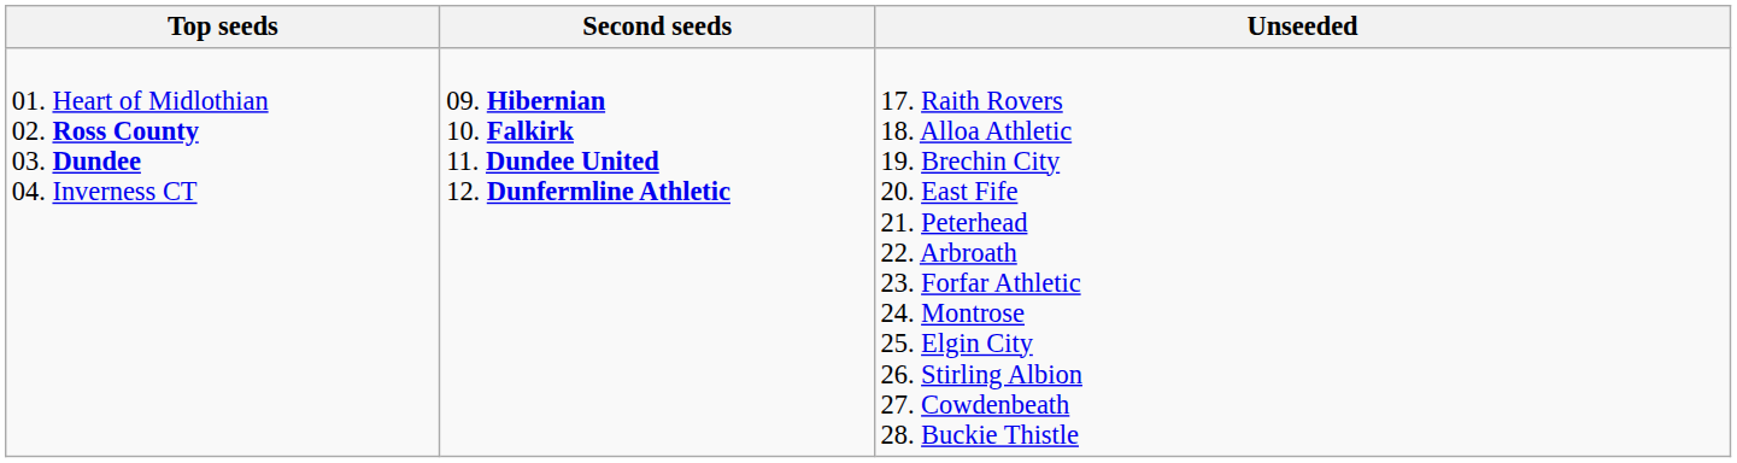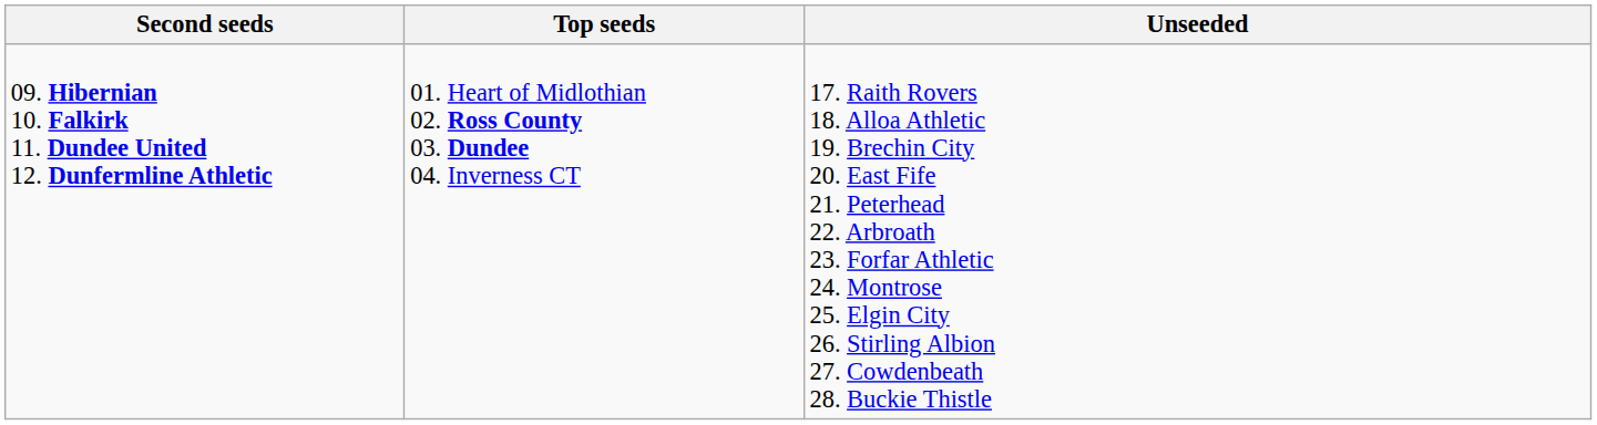columns swapped: Top seeds <-> Second seeds
